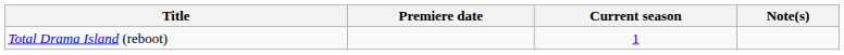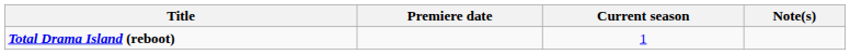row 2 | Title: normal -> bold
